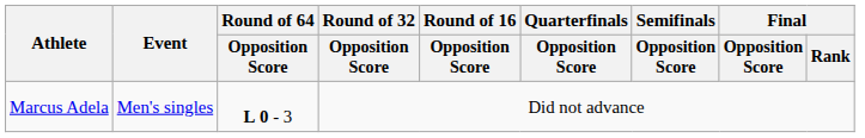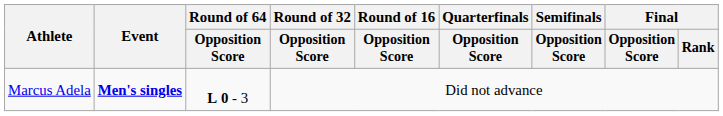Marcus Adela | Event: normal -> bold
